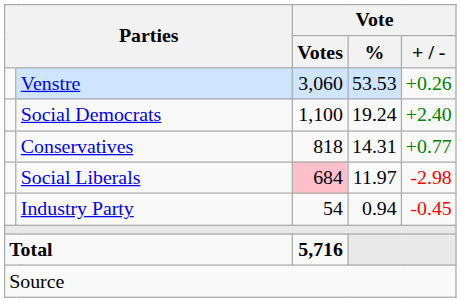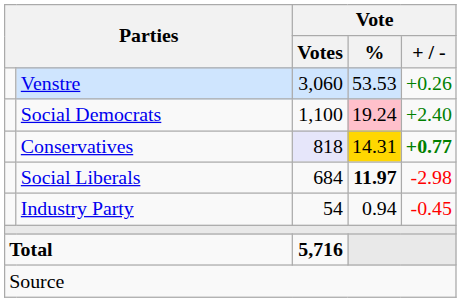Social Democrats | Vote / %: no background -> pink background
Conservatives | Vote / Votes: no background -> lavender background
Conservatives | Vote / %: no background -> gold background
Conservatives | Vote / + / -: normal -> bold
Social Liberals | Vote / Votes: pink background -> no background
Social Liberals | Vote / %: normal -> bold
